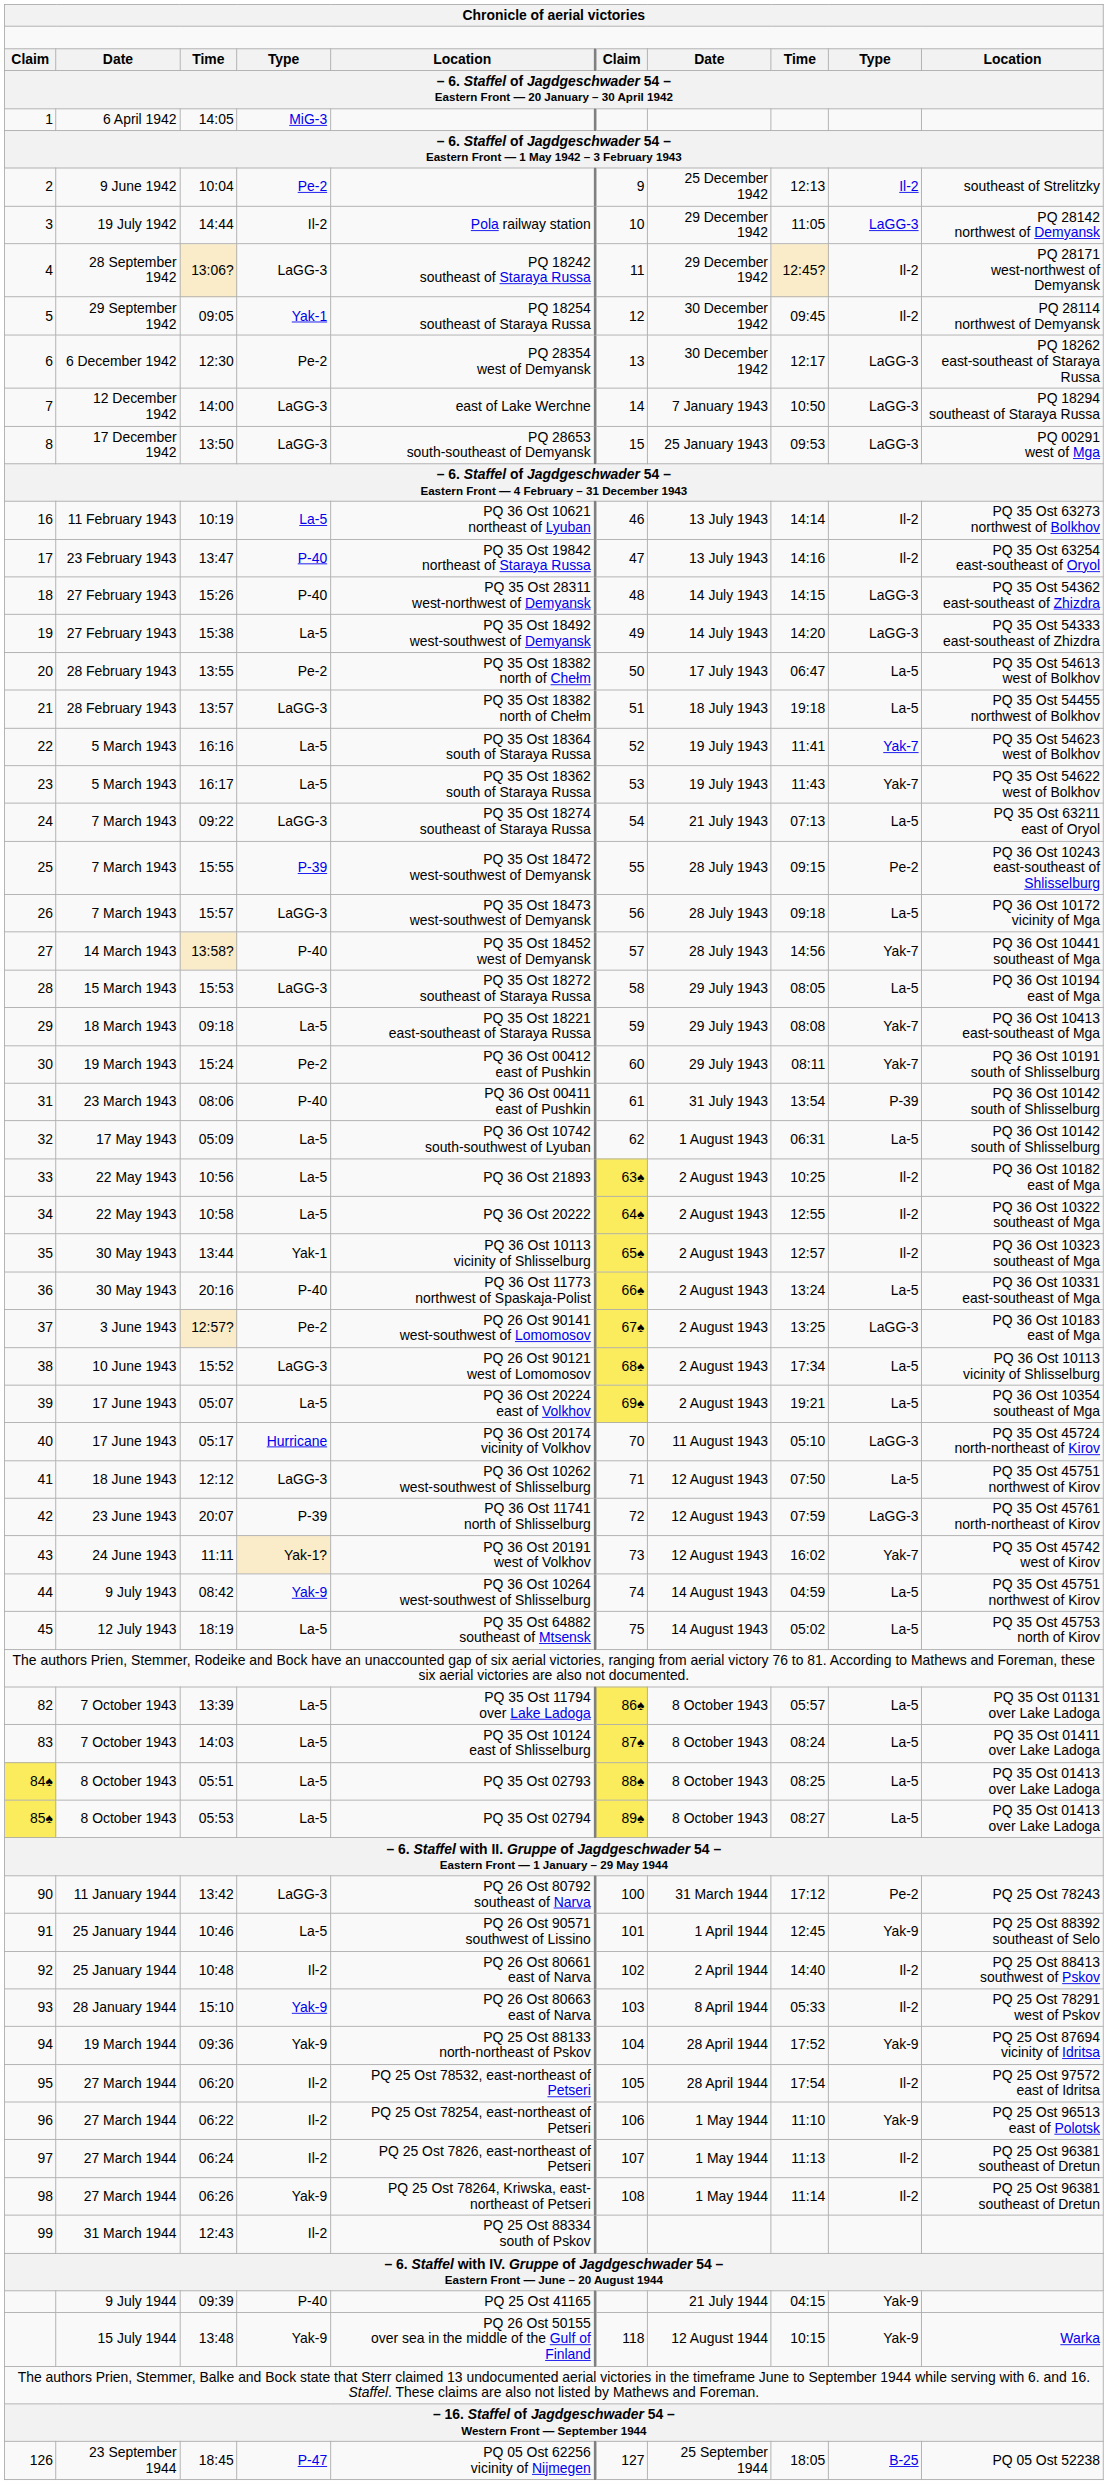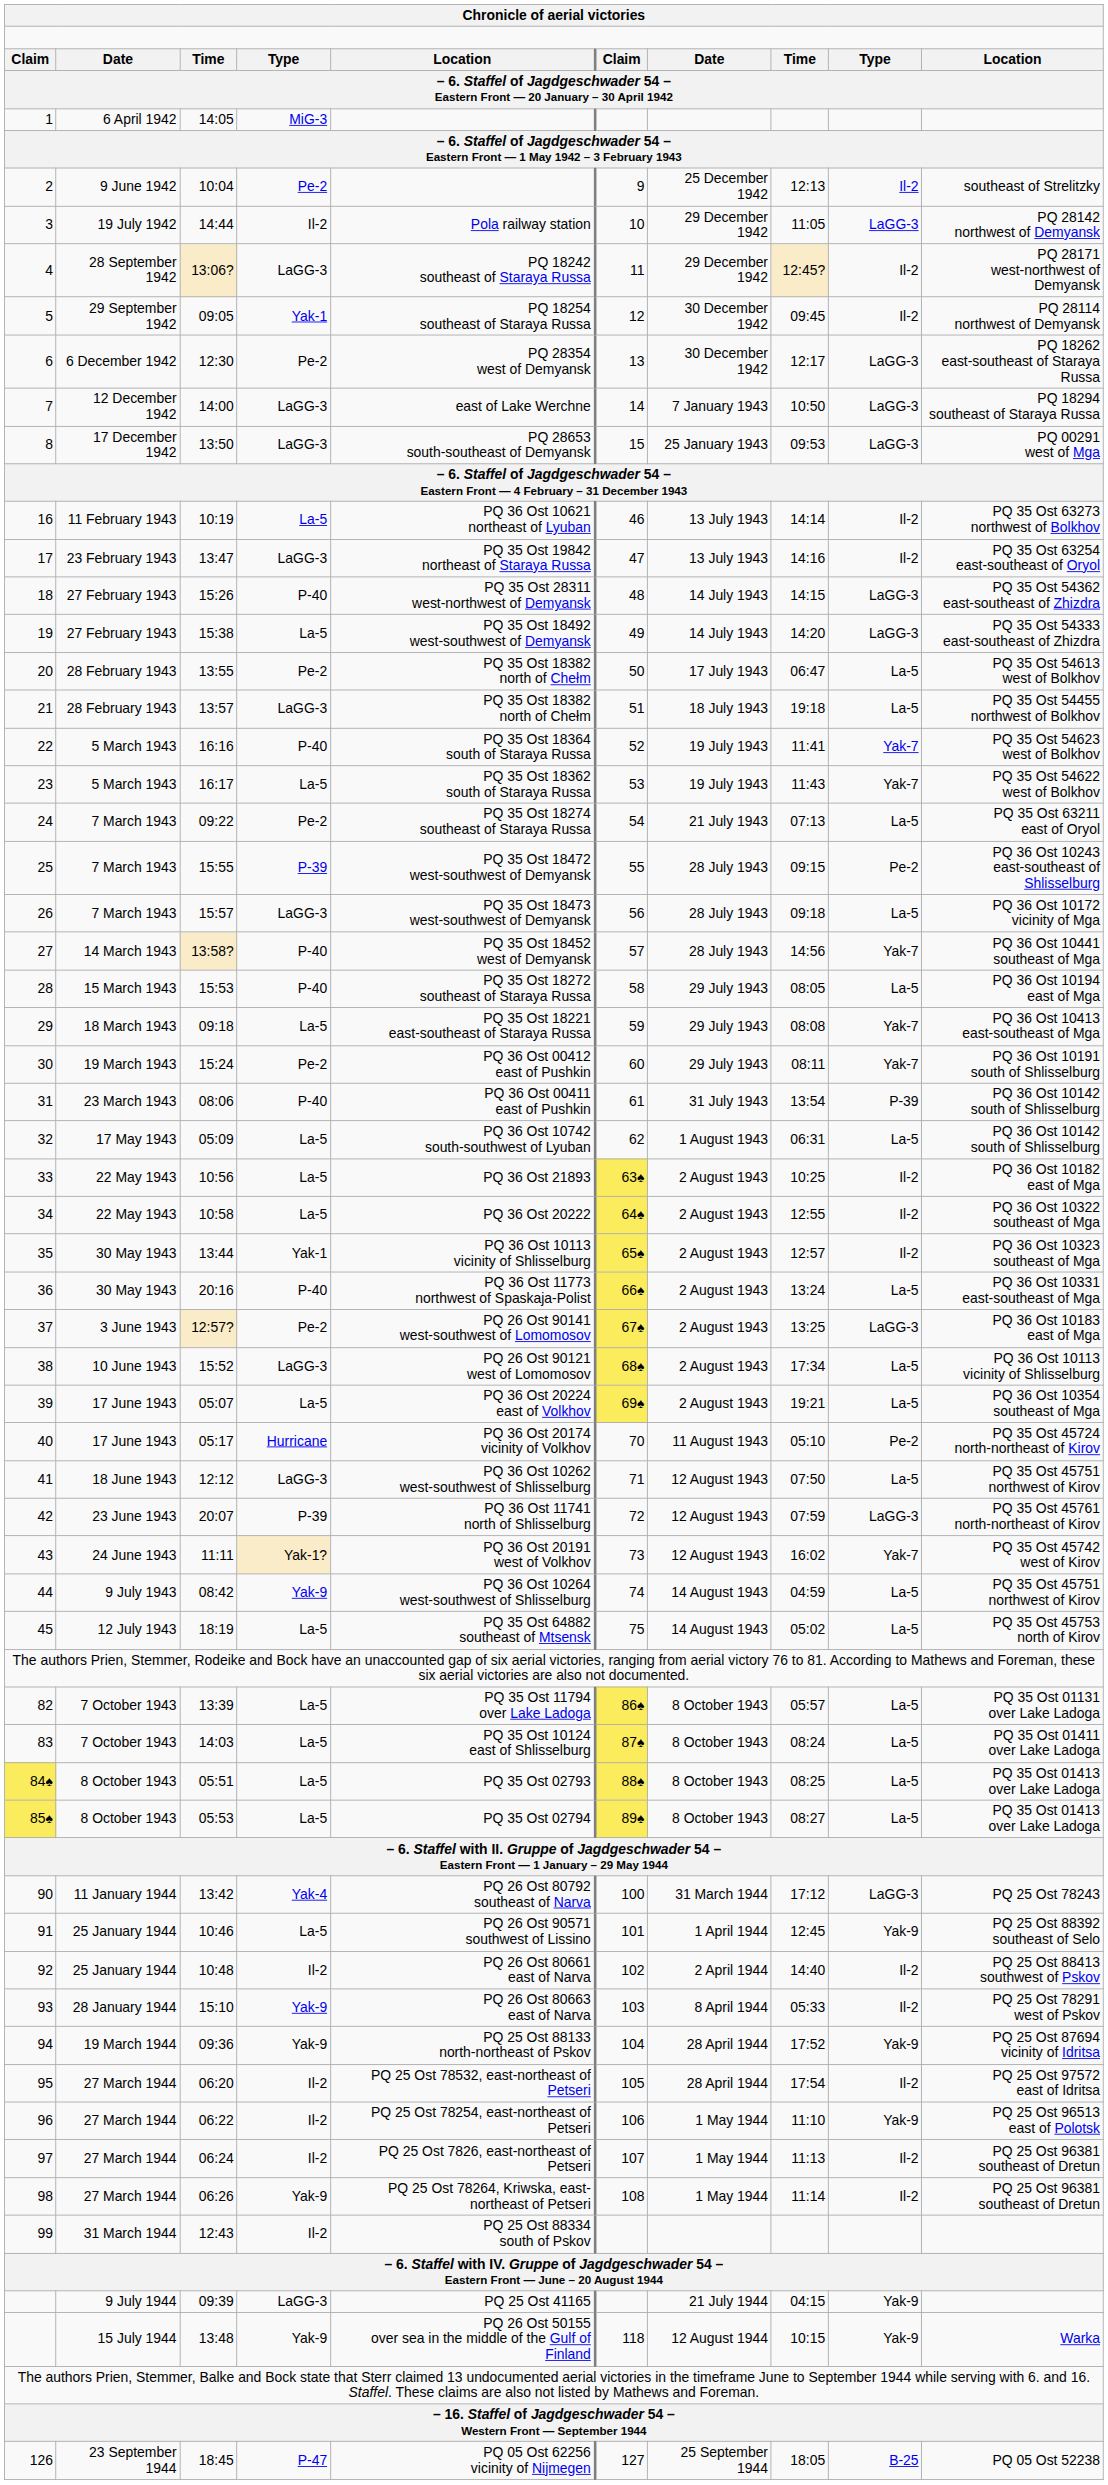13:47 | column 4: P-40 -> LaGG-3
16:16 | column 4: La-5 -> P-40
09:22 | column 4: LaGG-3 -> Pe-2
15:53 | column 4: LaGG-3 -> P-40
05:17 | column 9: LaGG-3 -> Pe-2
13:42 | column 4: LaGG-3 -> Yak-4
13:42 | column 9: Pe-2 -> LaGG-3
09:39 | column 4: P-40 -> LaGG-3
